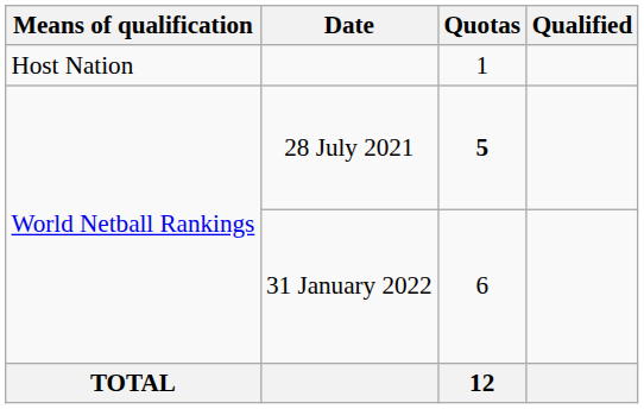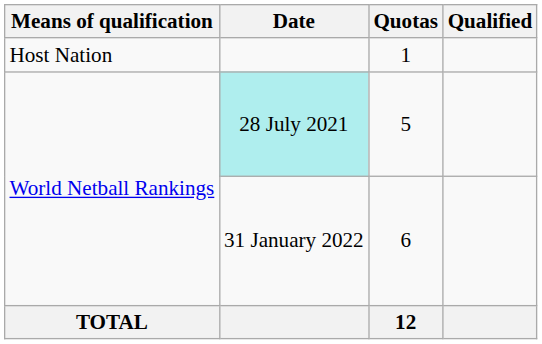28 July 2021 | Date: no background -> paleturquoise background
28 July 2021 | Quotas: bold -> normal
